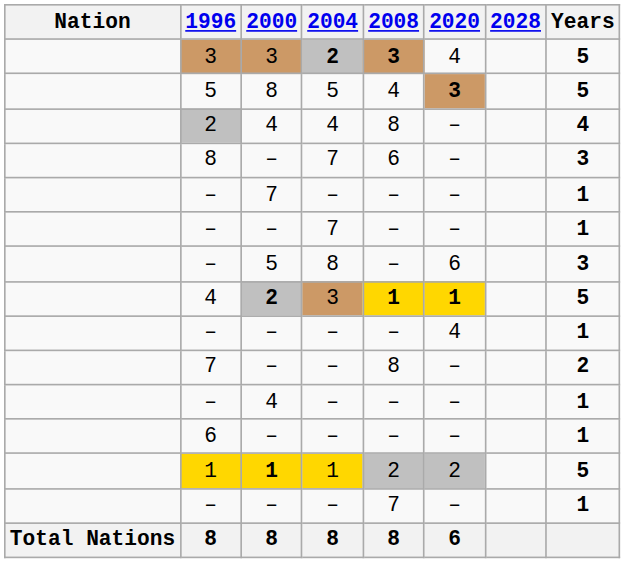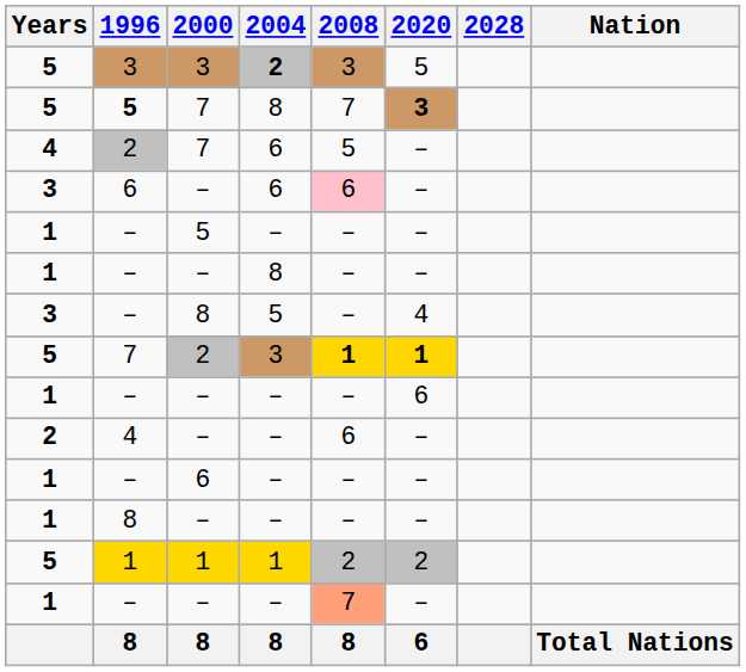columns swapped: Nation <-> Years
row 2 | 2008: bold -> normal
row 2 | 2020: 4 -> 5
row 3 | 1996: normal -> bold
row 3 | 2000: 8 -> 7
row 3 | 2004: 5 -> 8
row 3 | 2008: 4 -> 7
row 4 | 2000: 4 -> 7
row 4 | 2004: 4 -> 6
row 4 | 2008: 8 -> 5
row 5 | 1996: 8 -> 6
row 5 | 2004: 7 -> 6
row 5 | 2008: no background -> pink background
row 6 | 2000: 7 -> 5
row 7 | 2004: 7 -> 8
row 8 | 2000: 5 -> 8
row 8 | 2004: 8 -> 5
row 8 | 2020: 6 -> 4
row 9 | 1996: 4 -> 7
row 9 | 2000: bold -> normal
row 10 | 2020: 4 -> 6
row 11 | 1996: 7 -> 4
row 11 | 2008: 8 -> 6
row 12 | 2000: 4 -> 6
row 13 | 1996: 6 -> 8
row 14 | 2000: bold -> normal
row 15 | 2008: no background -> lightsalmon background
